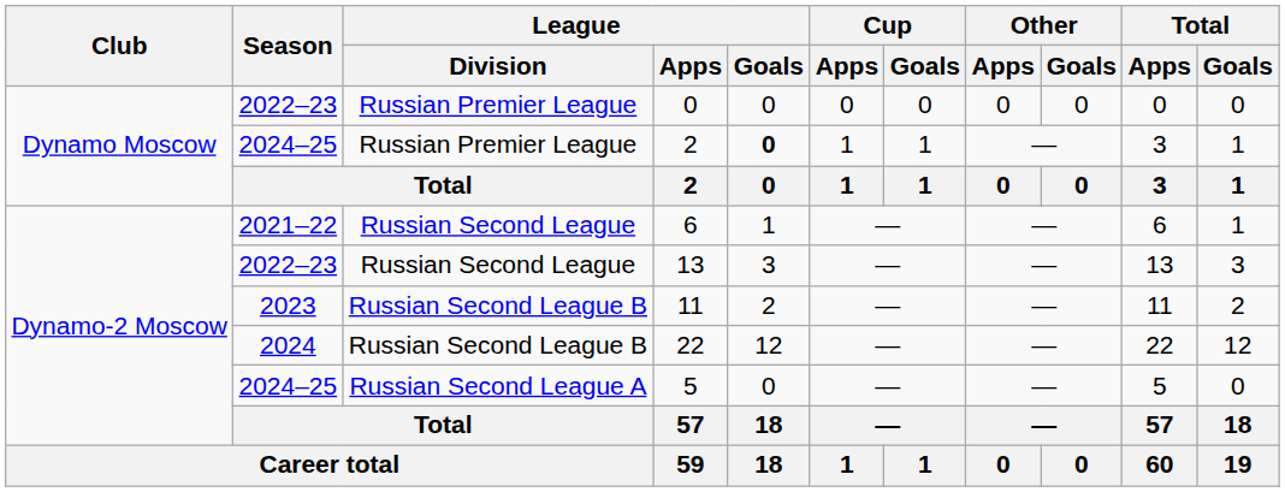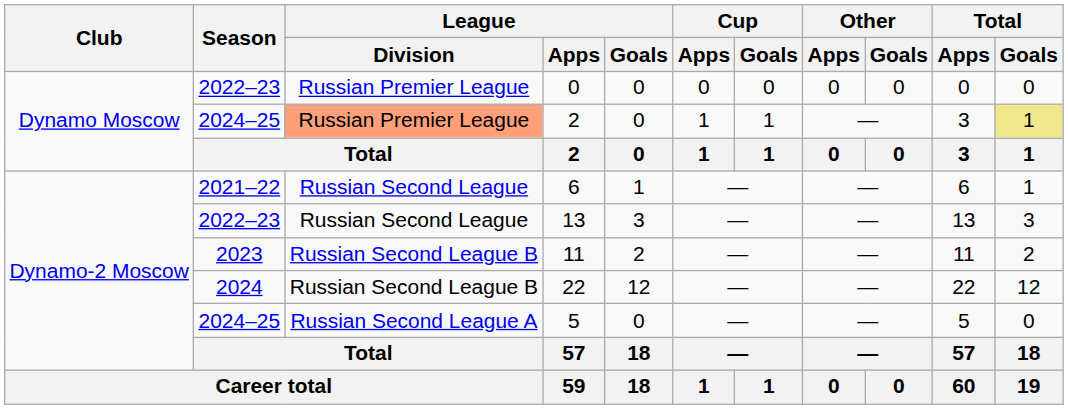2024–25 / 2 | League / Division: no background -> lightsalmon background
2024–25 / 2 | League / Goals: bold -> normal
2024–25 / 2 | Total / Goals: no background -> khaki background
